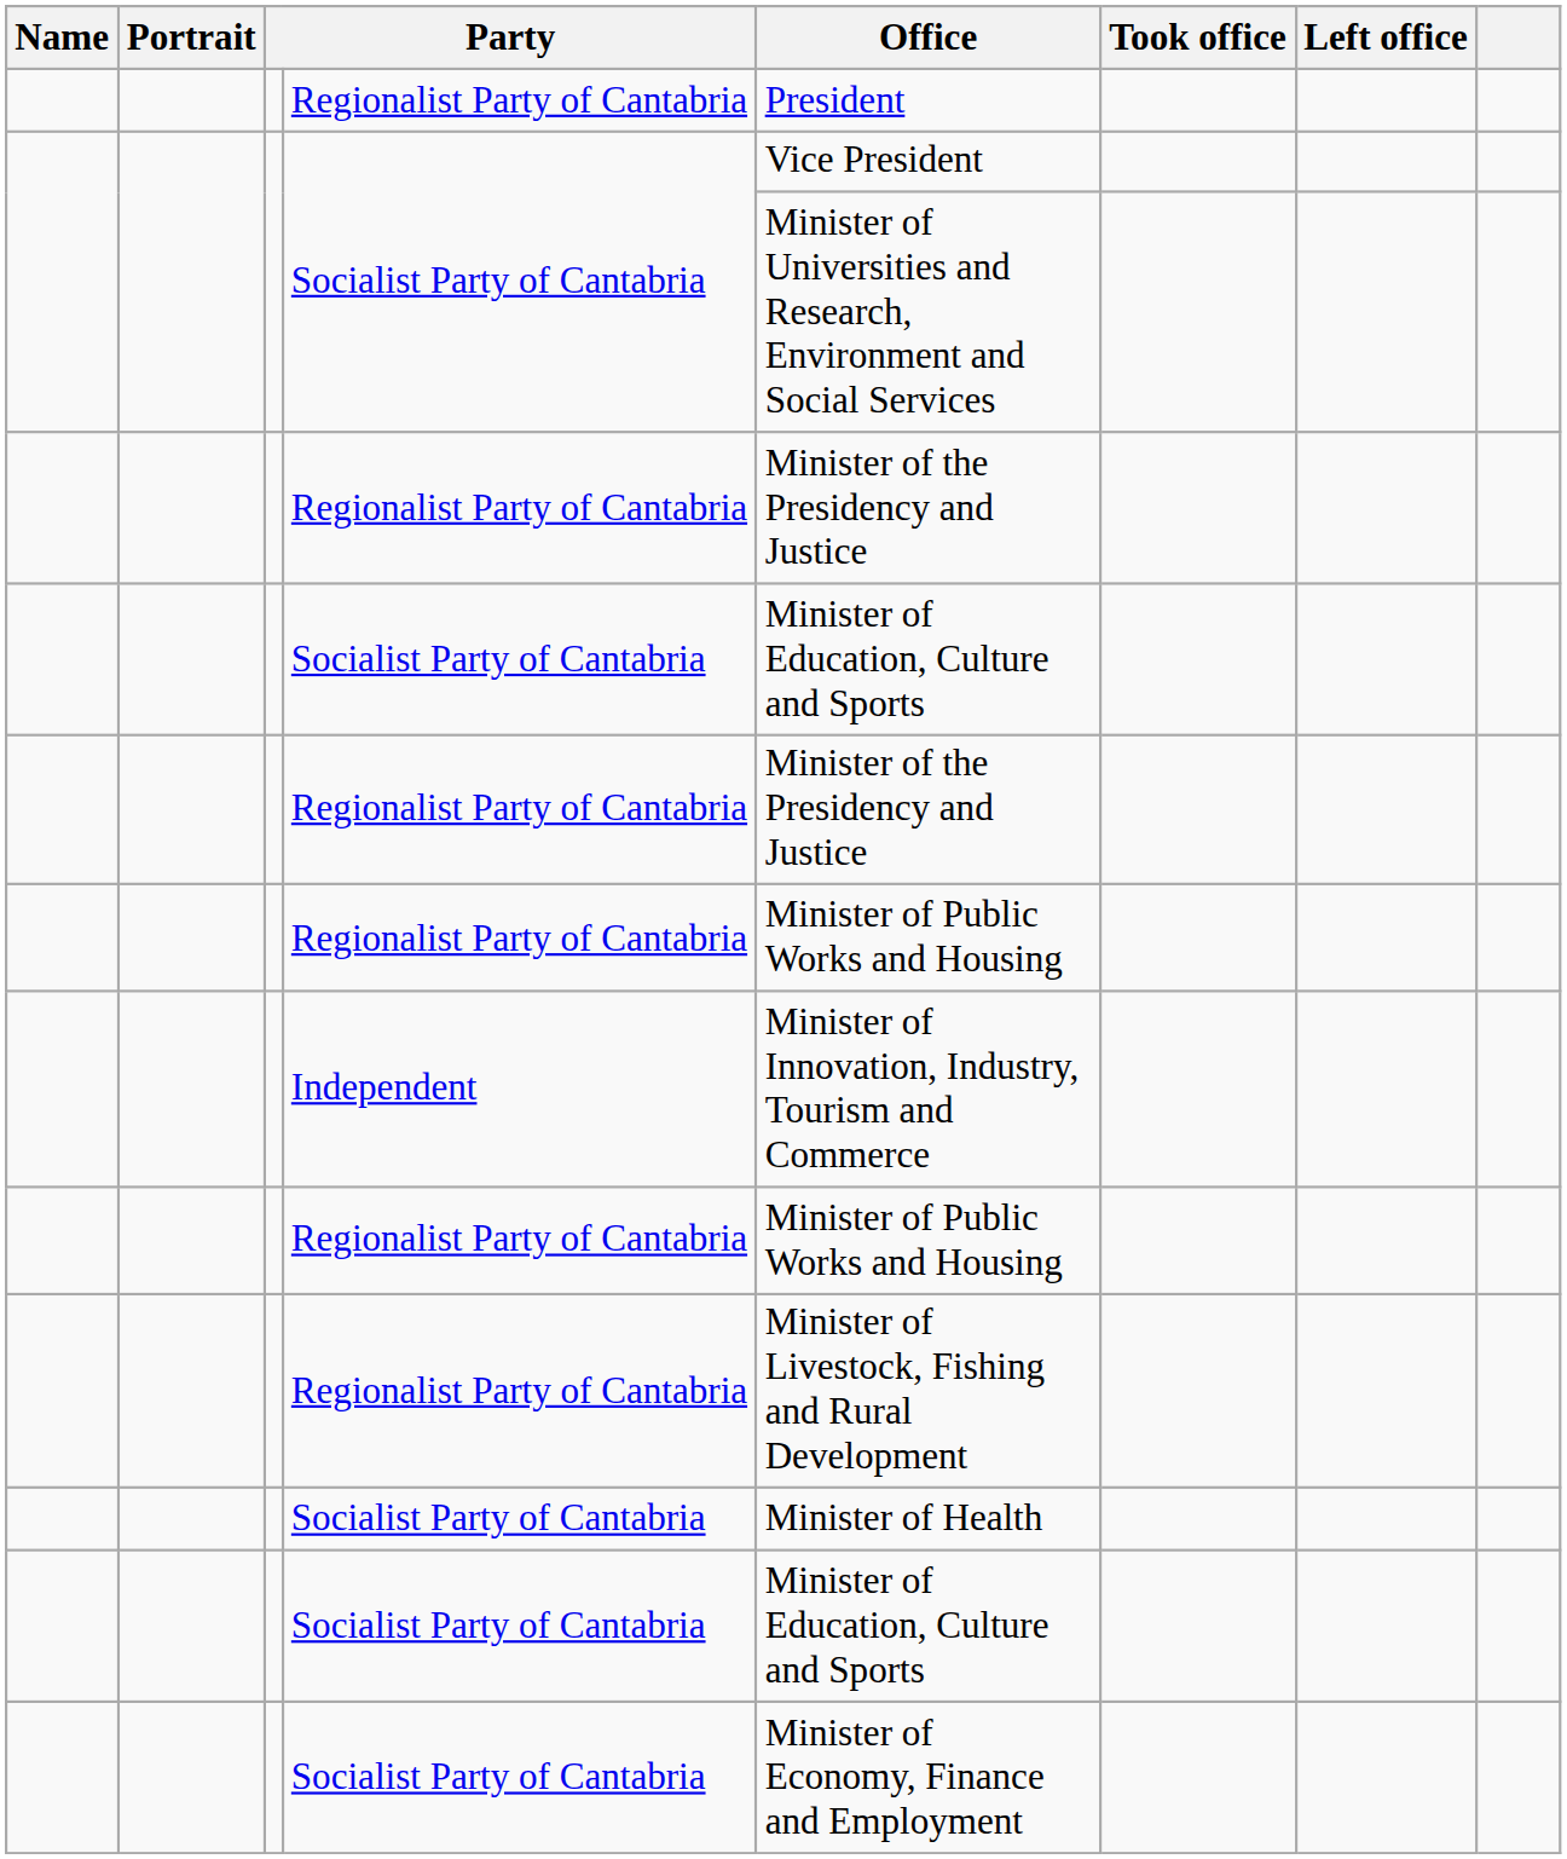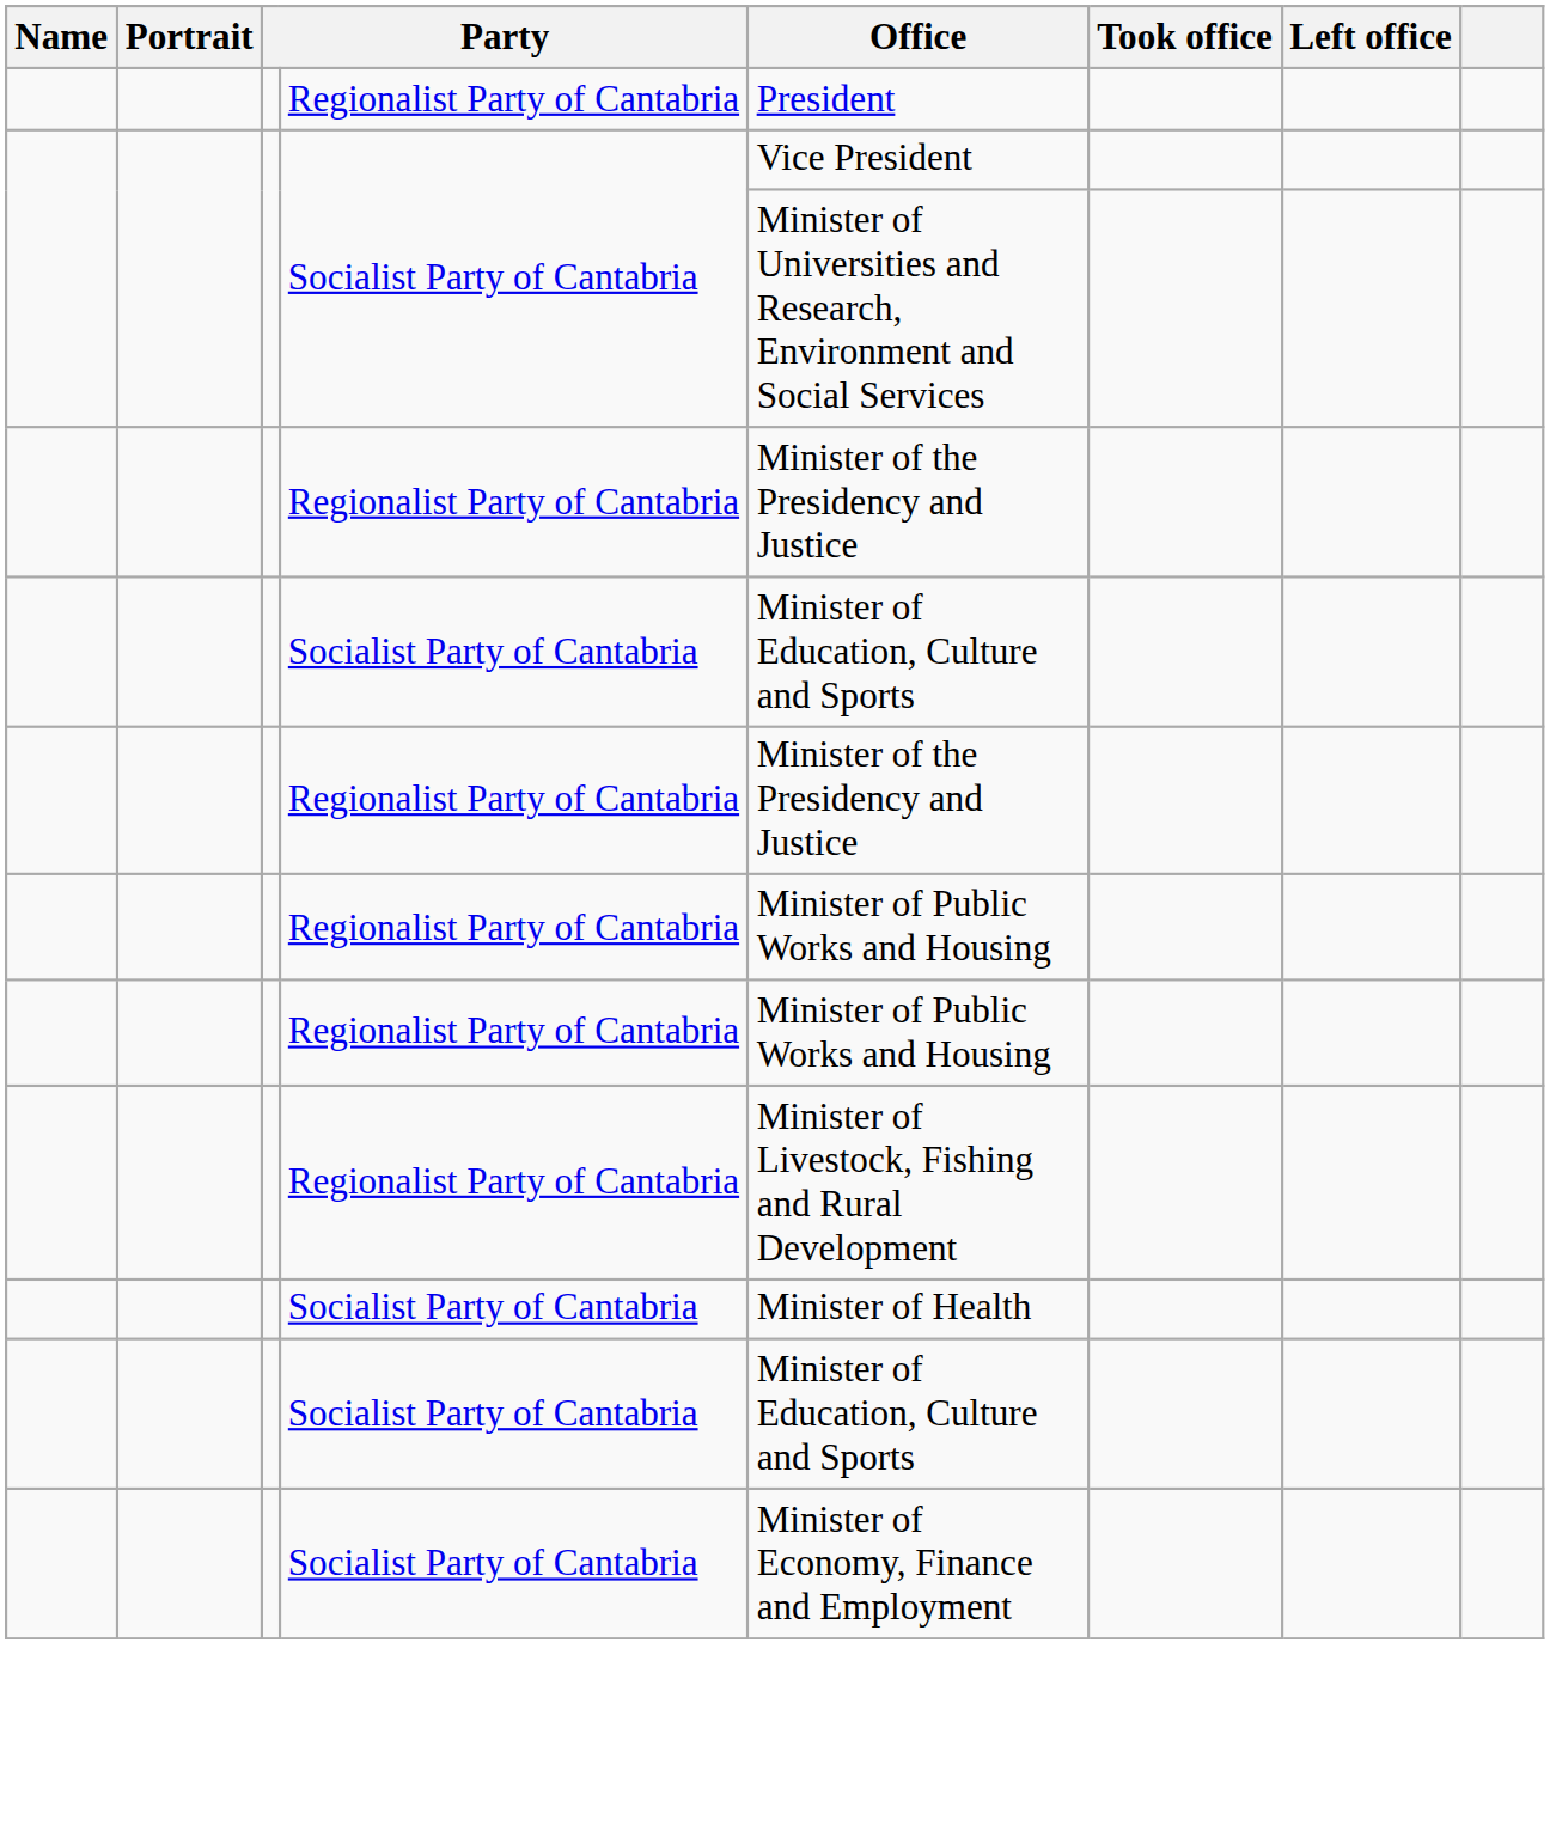- row: Independent | Minister of Innovation, Industry, Tourism and Commerce
